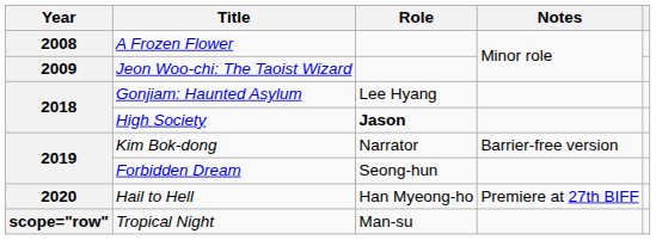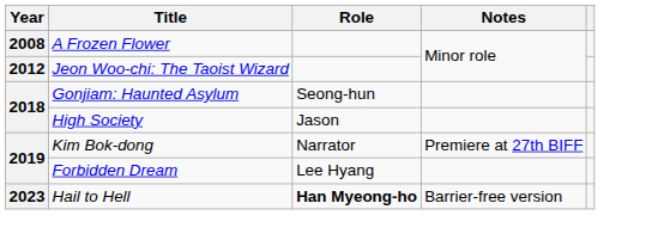Jeon Woo-chi: The Taoist Wizard | Year: 2009 -> 2012
Gonjiam: Haunted Asylum | Role: Lee Hyang -> Seong-hun
High Society | Role: bold -> normal
Kim Bok-dong | Notes: Barrier-free version -> Premiere at 27th BIFF
Forbidden Dream | Role: Seong-hun -> Lee Hyang
Hail to Hell | Year: 2020 -> 2023
Hail to Hell | Role: normal -> bold
Hail to Hell | Notes: Premiere at 27th BIFF -> Barrier-free version
- row: scope="row" | Tropical Night | Man-su
